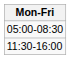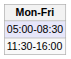row 2 | column 1: no background -> lavender background
